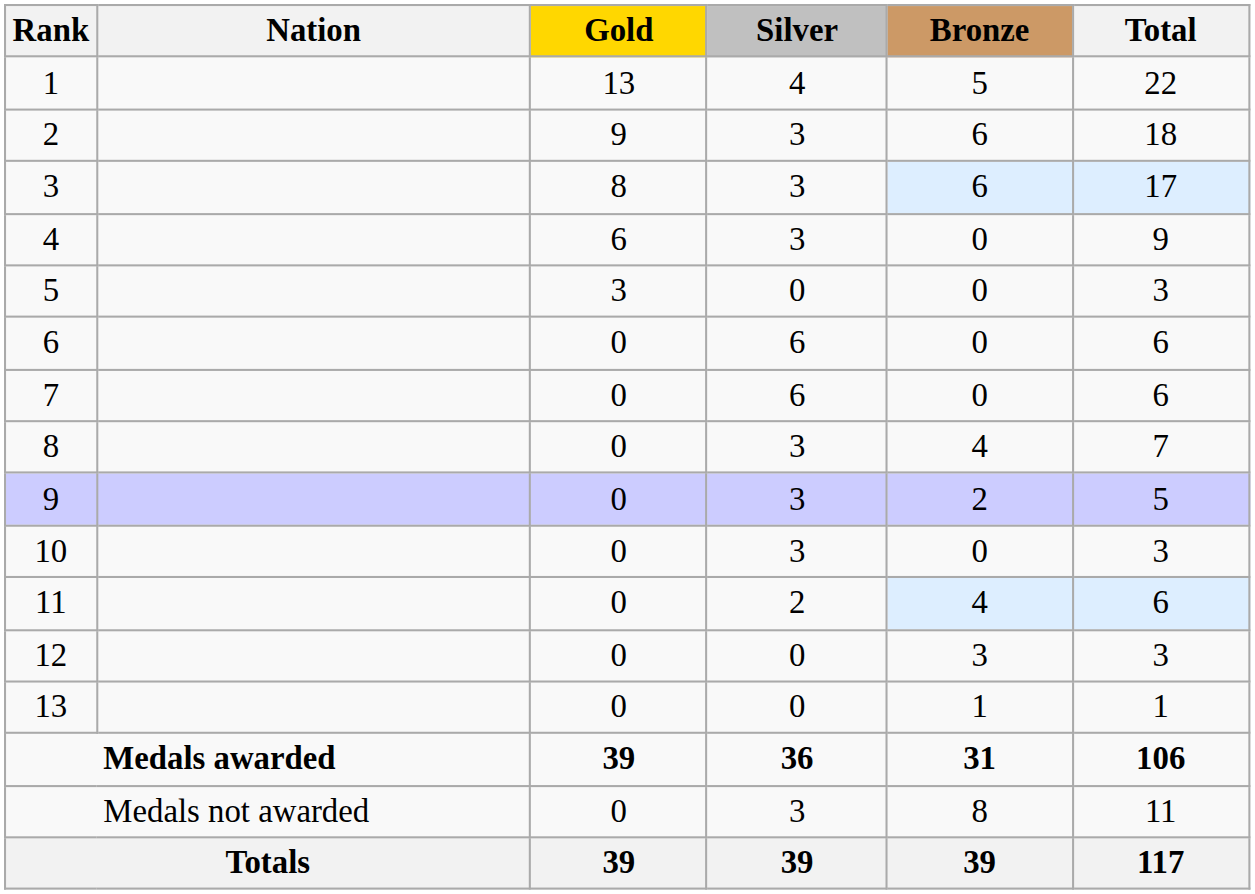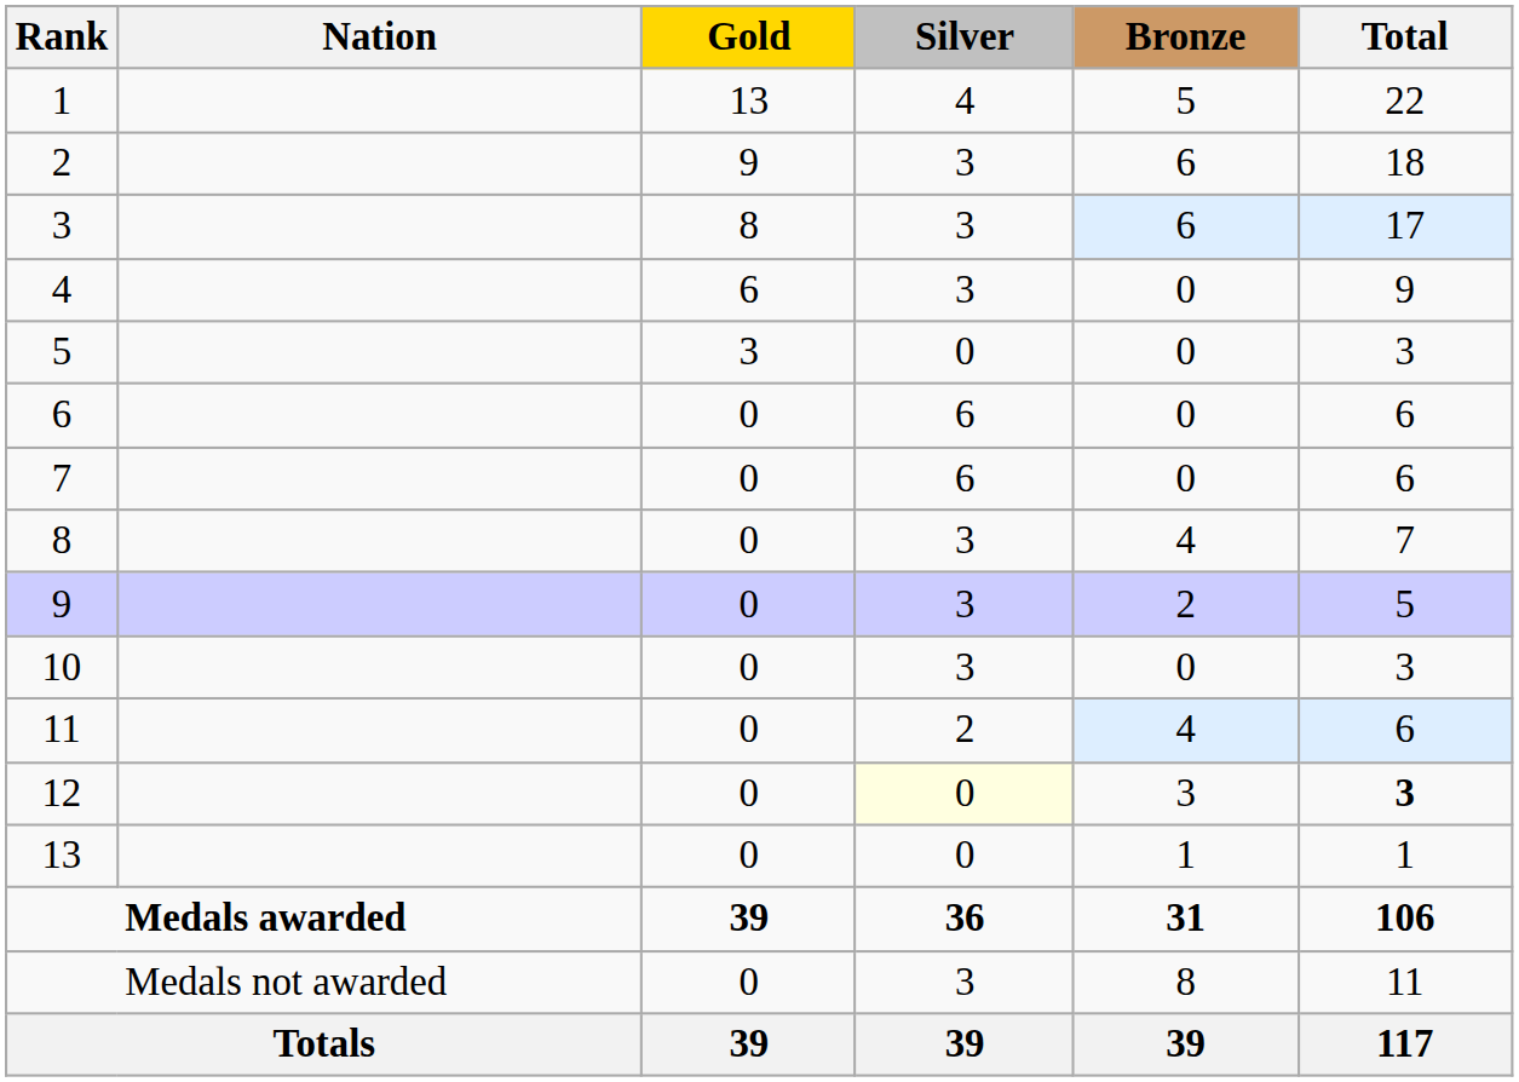12 | Silver: no background -> lightyellow background
12 | Total: normal -> bold
